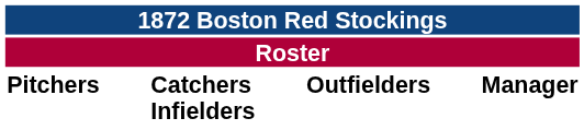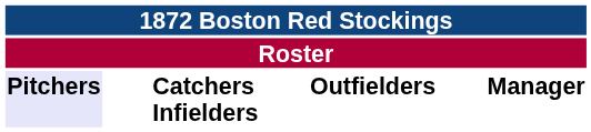Pitchers | column 1: no background -> lavender background
